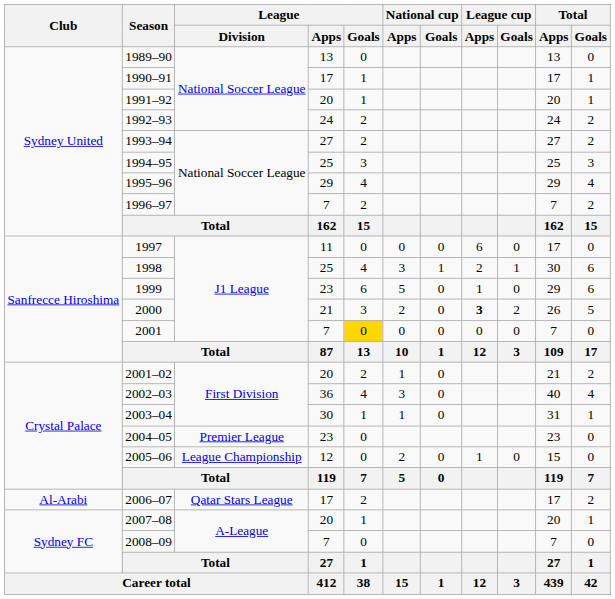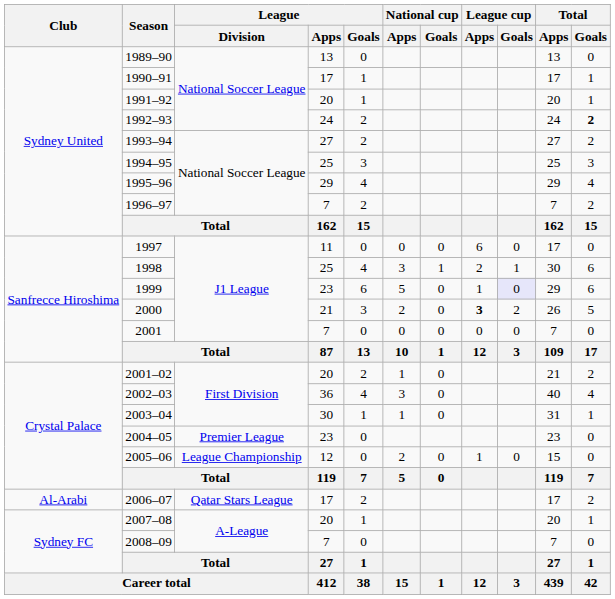1992–93 | Total / Goals: normal -> bold
1999 | League cup / Goals: no background -> lavender background
2001 | League / Goals: gold background -> no background
